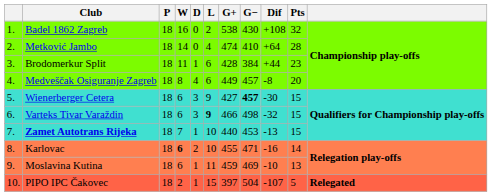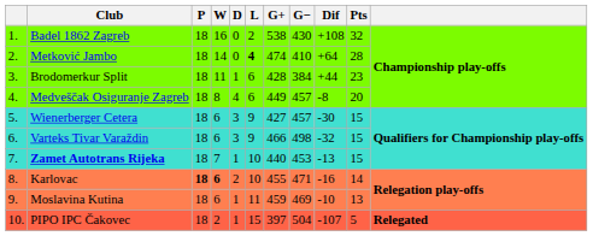Metković Jambo | L: normal -> bold
Wienerberger Cetera | G−: bold -> normal
Varteks Tivar Varaždin | L: bold -> normal
Karlovac | P: normal -> bold
